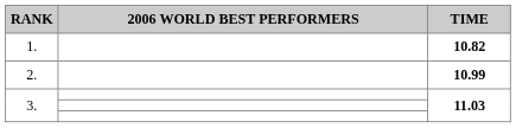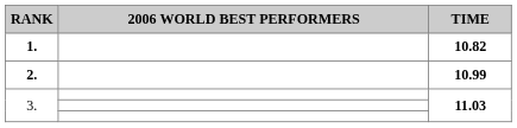1. | RANK: normal -> bold
2. | RANK: normal -> bold
